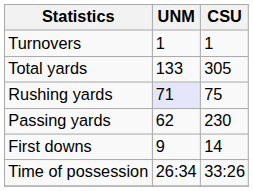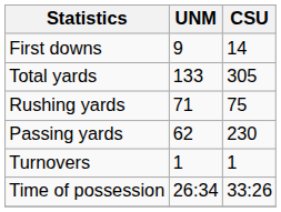rows swapped: First downs <-> Turnovers
Rushing yards | UNM: lavender background -> no background
